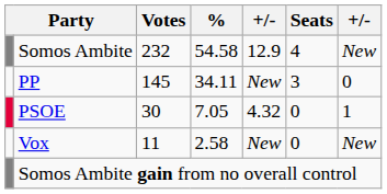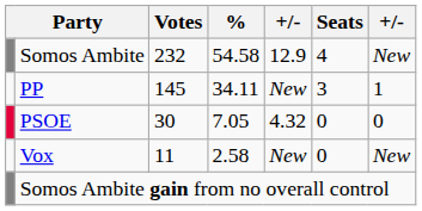PP | column 7: 0 -> 1
PSOE | column 7: 1 -> 0
